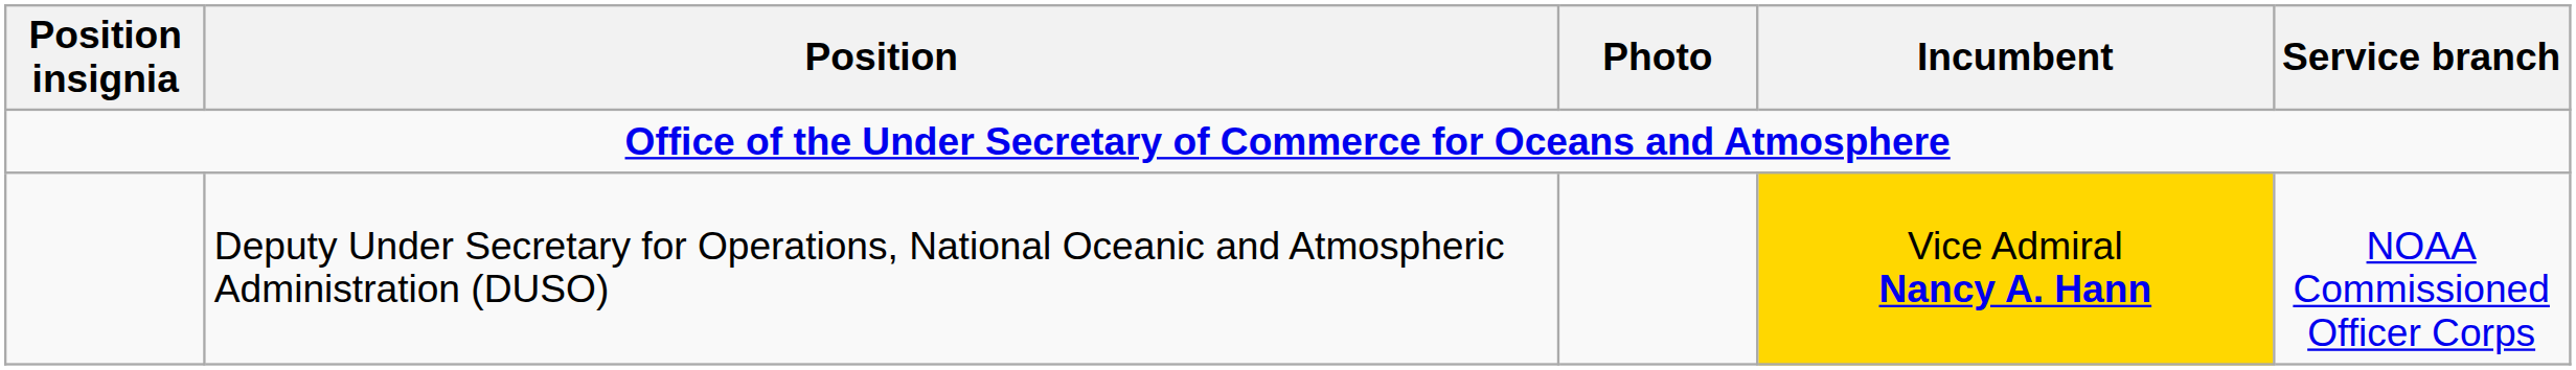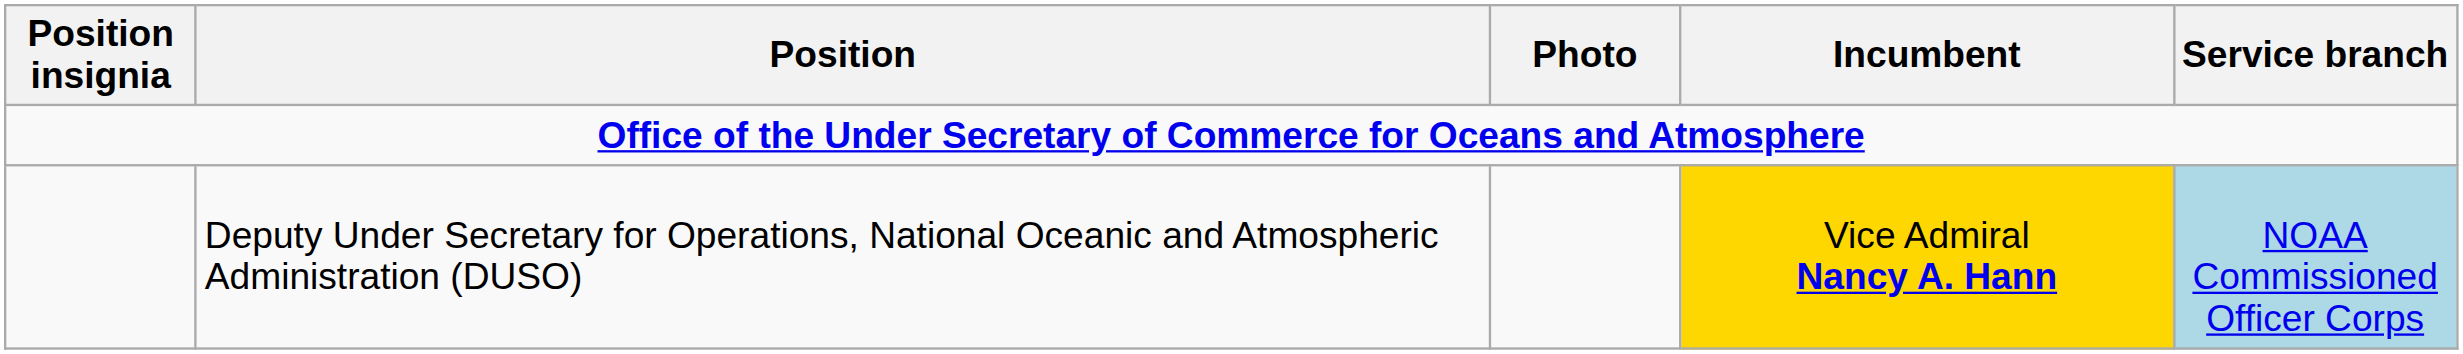row 3 | Service branch: no background -> lightblue background
